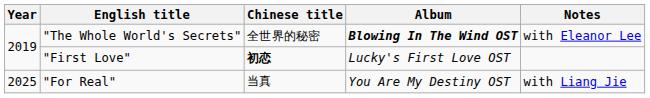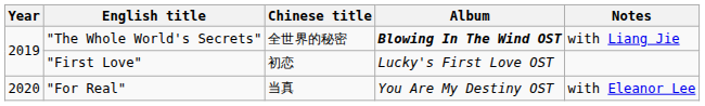"The Whole World's Secrets" | Notes: with Eleanor Lee -> with Liang Jie
"First Love" | Chinese title: bold -> normal
"For Real" | Year: 2025 -> 2020
"For Real" | Notes: with Liang Jie -> with Eleanor Lee
